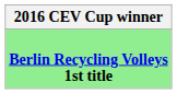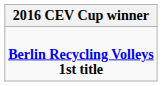row 2 | column 1: lightgreen background -> no background
